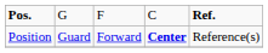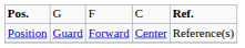Position | column 4: bold -> normal
